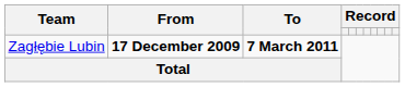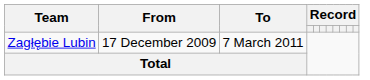Zagłębie Lubin | From: bold -> normal
Zagłębie Lubin | To: bold -> normal
